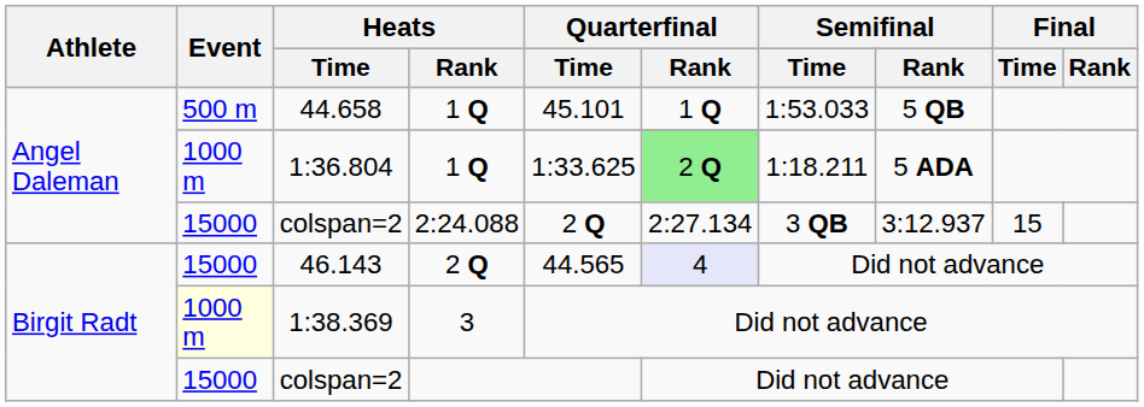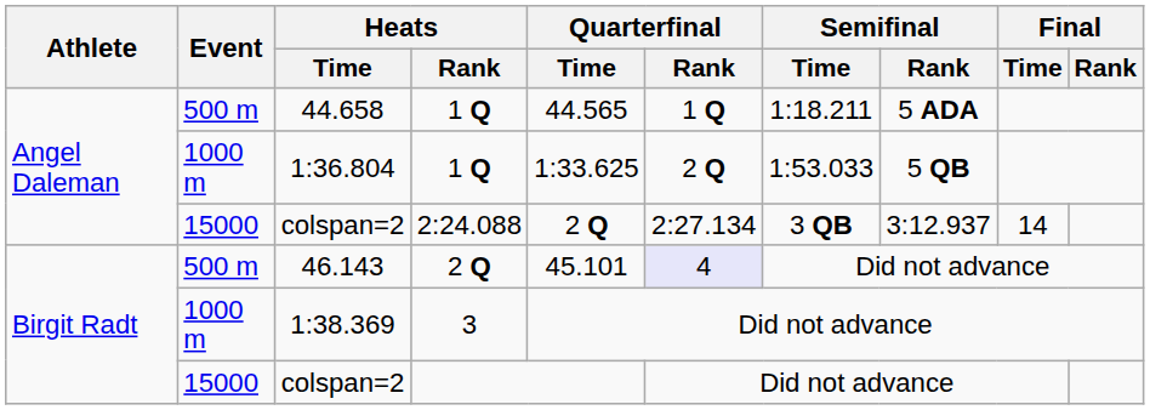44.658 | Quarterfinal / Time: 45.101 -> 44.565
44.658 | Semifinal / Time: 1:53.033 -> 1:18.211
44.658 | Semifinal / Rank: 5 QB -> 5 ADA
1:36.804 | Quarterfinal / Rank: lightgreen background -> no background
1:36.804 | Semifinal / Time: 1:18.211 -> 1:53.033
1:36.804 | Semifinal / Rank: 5 ADA -> 5 QB
colspan=2 / 2:24.088 | Final / Time: 15 -> 14
46.143 | Event: 15000 -> 500 m
46.143 | Quarterfinal / Time: 44.565 -> 45.101
1:38.369 | Event: lightyellow background -> no background
